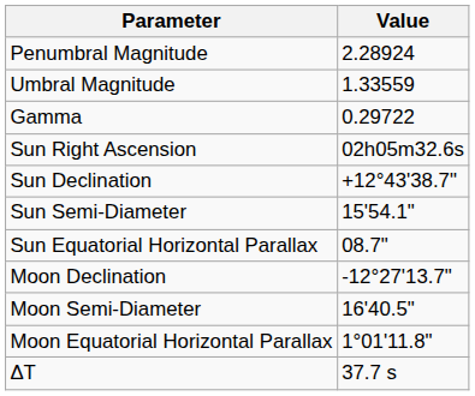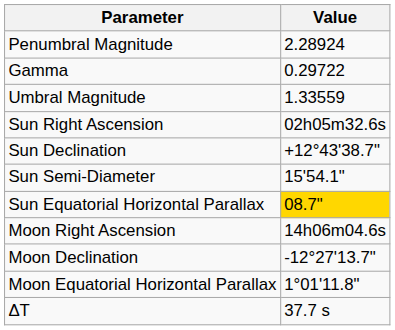rows swapped: Umbral Magnitude <-> Gamma
Sun Equatorial Horizontal Parallax | Value: no background -> gold background
+ row: Moon Right Ascension | 14h06m04.6s
- row: Moon Semi-Diameter | 16'40.5"
